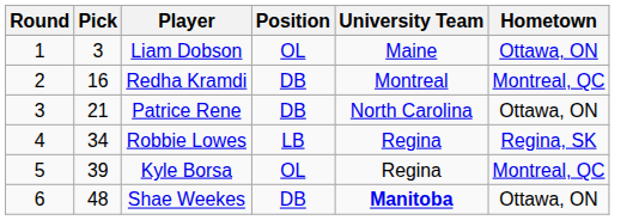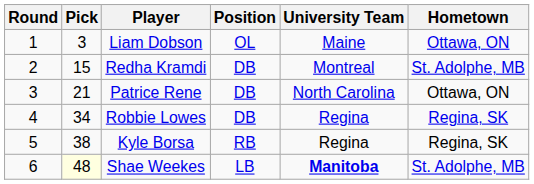Redha Kramdi | Pick: 16 -> 15
Redha Kramdi | Hometown: Montreal, QC -> St. Adolphe, MB
Robbie Lowes | Position: LB -> DB
Kyle Borsa | Pick: 39 -> 38
Kyle Borsa | Position: OL -> RB
Kyle Borsa | Hometown: Montreal, QC -> Regina, SK
Shae Weekes | Pick: no background -> lightyellow background
Shae Weekes | Position: DB -> LB
Shae Weekes | Hometown: Ottawa, ON -> St. Adolphe, MB
